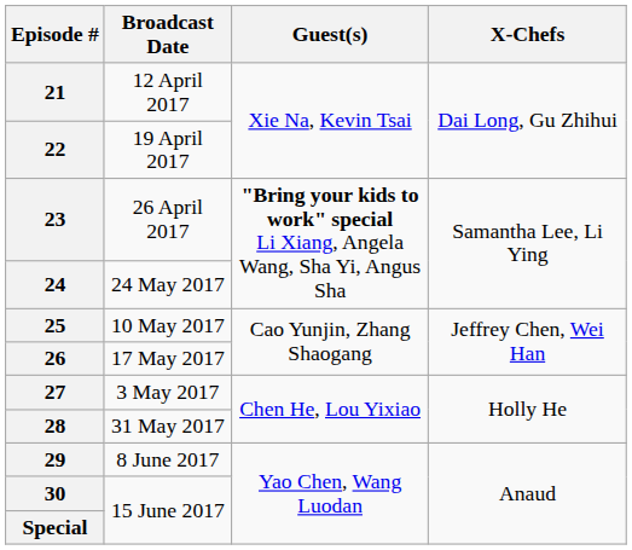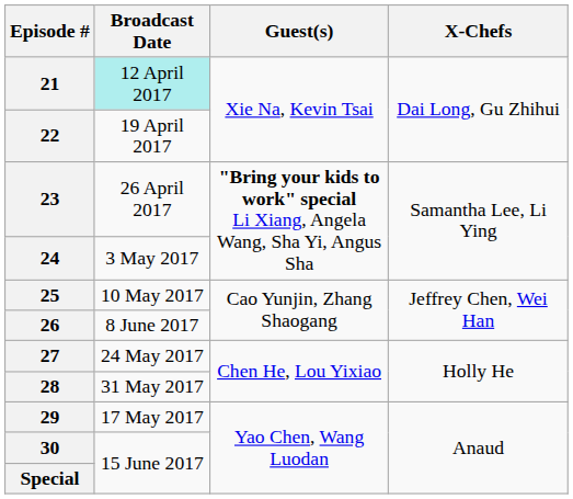21 | Broadcast Date: no background -> paleturquoise background
24 | Broadcast Date: 24 May 2017 -> 3 May 2017
26 | Broadcast Date: 17 May 2017 -> 8 June 2017
27 | Broadcast Date: 3 May 2017 -> 24 May 2017
29 | Broadcast Date: 8 June 2017 -> 17 May 2017
